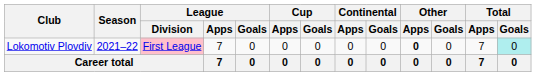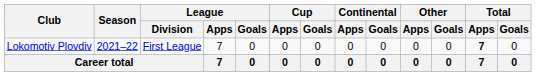Lokomotiv Plovdiv | League / Division: pink background -> no background
Lokomotiv Plovdiv | Other / Apps: bold -> normal
Lokomotiv Plovdiv | Total / Apps: normal -> bold
Lokomotiv Plovdiv | Total / Goals: paleturquoise background -> no background
